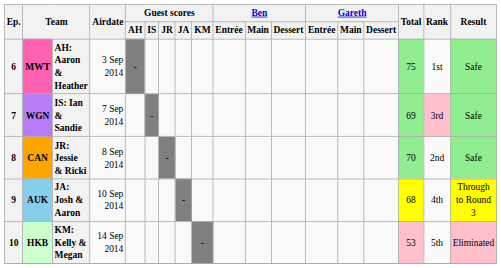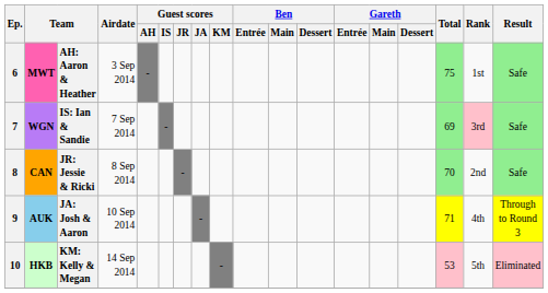AUK | Total: 68 -> 71
